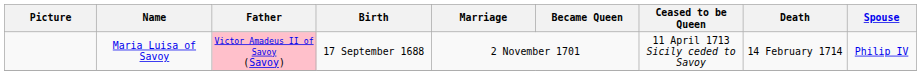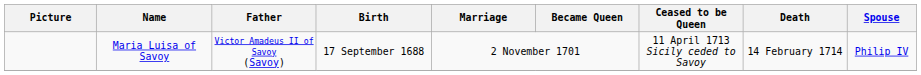Maria Luisa of Savoy | Father: pink background -> no background
